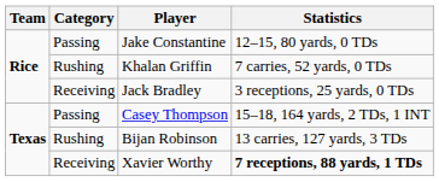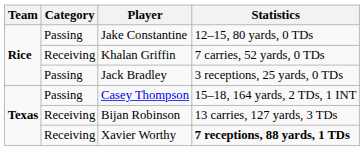Khalan Griffin | Category: Rushing -> Receiving
Jack Bradley | Category: Receiving -> Passing
Bijan Robinson | Category: Rushing -> Receiving
